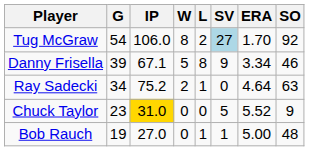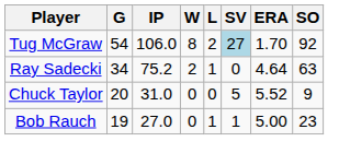- row: Danny Frisella | 39 | 67.1 | 5 | 8 | 9 | 3.34 | 46
Chuck Taylor | G: 23 -> 20
Chuck Taylor | IP: gold background -> no background
Bob Rauch | SO: 48 -> 23
